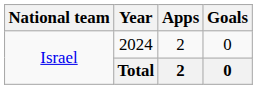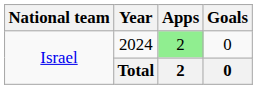Israel / 2024 | Apps: no background -> lightgreen background
